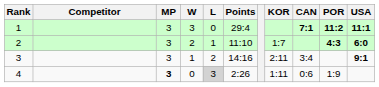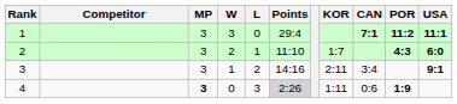4 | L: lightgrey background -> no background
4 | Points: no background -> lightgrey background
4 | POR: normal -> bold
